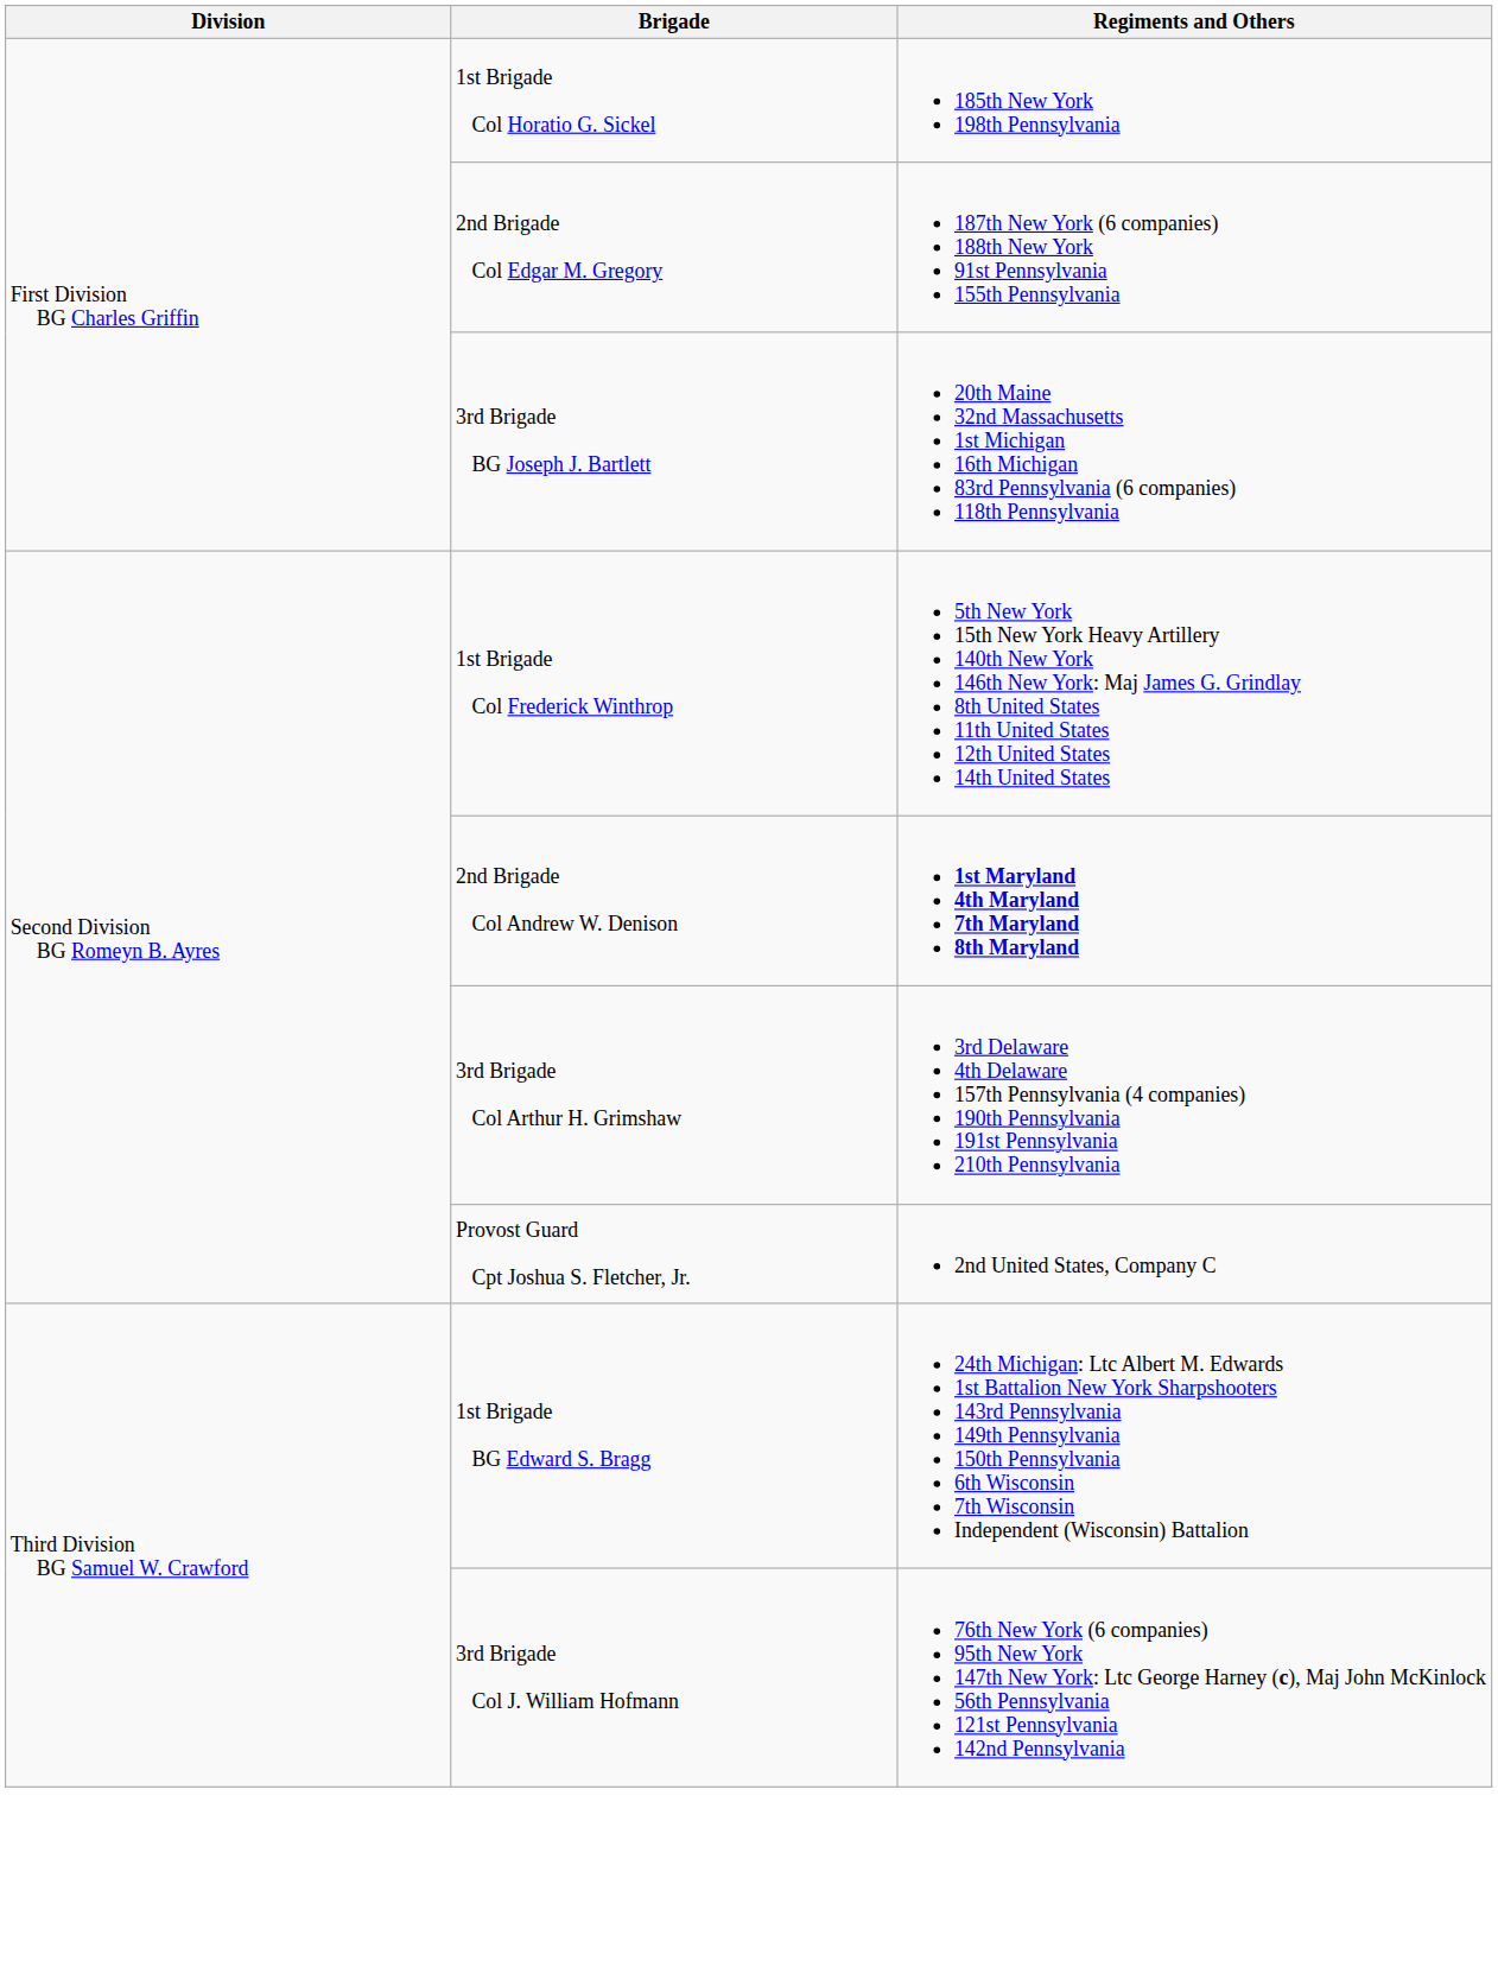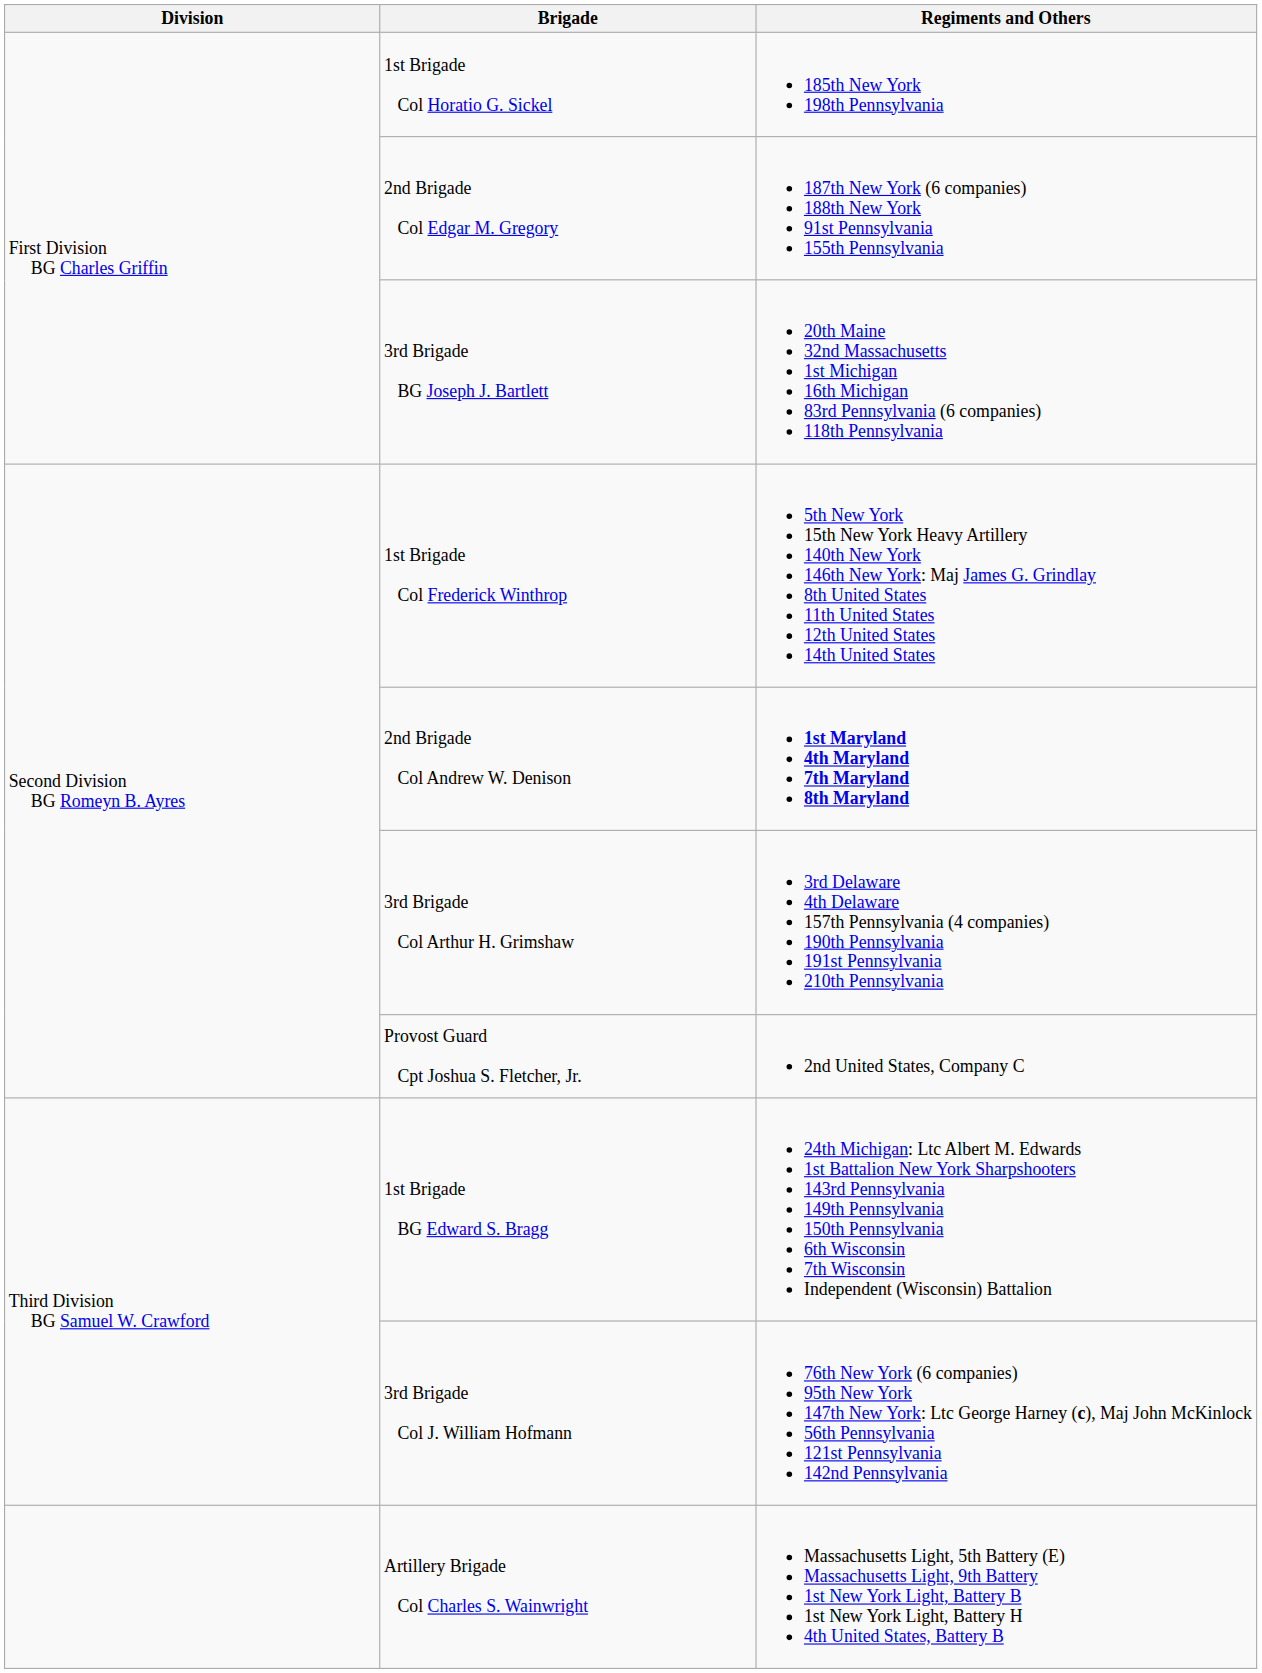+ row: Artillery Brigade Col Charles S. Wainwright | Massachusetts Light, 5th Battery (E) Massachusetts Light, 9th Battery 1st New York Light, Battery B 1st New York Light, Battery H 4th United States, Battery B
